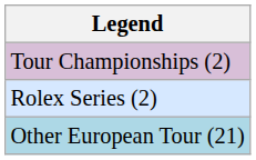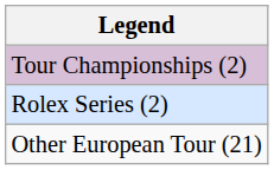row 4 | column 1: lightblue background -> no background
